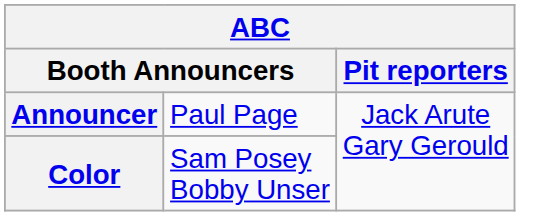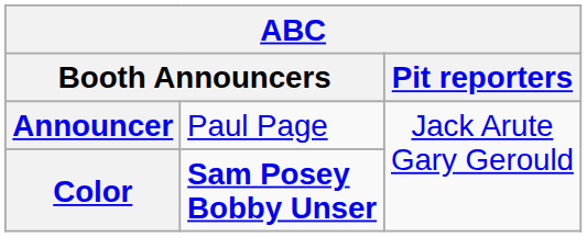Color | column 2: normal -> bold
